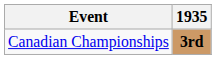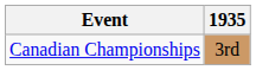Canadian Championships | 1935: bold -> normal
